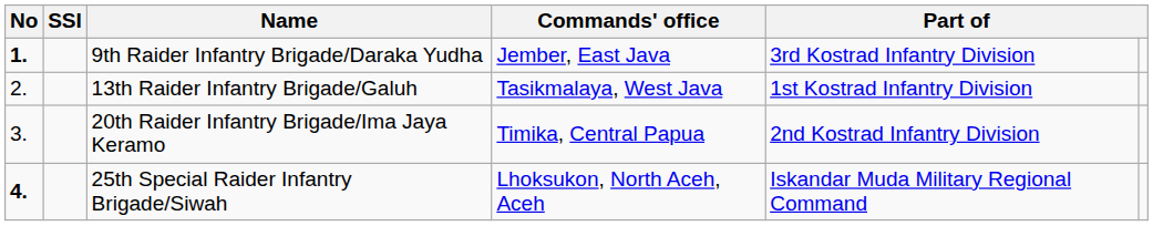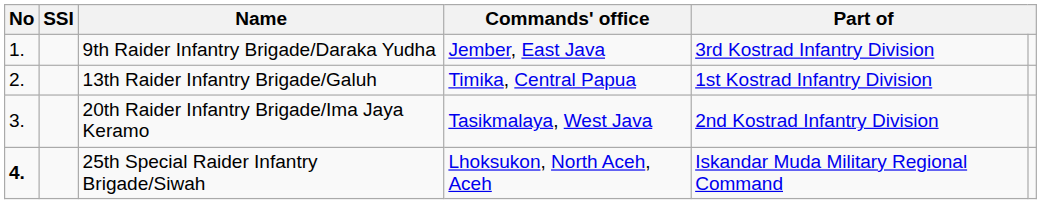9th Raider Infantry Brigade/Daraka Yudha | No: bold -> normal
13th Raider Infantry Brigade/Galuh | Commands' office: Tasikmalaya, West Java -> Timika, Central Papua
20th Raider Infantry Brigade/Ima Jaya Keramo | Commands' office: Timika, Central Papua -> Tasikmalaya, West Java
